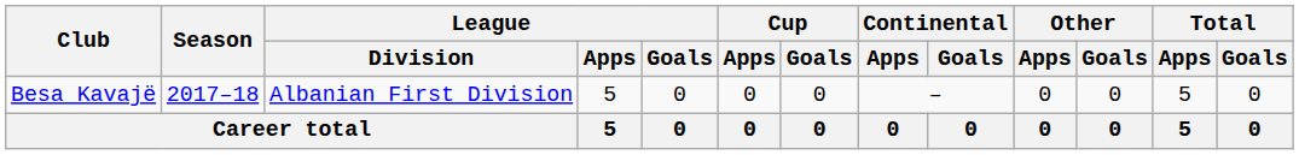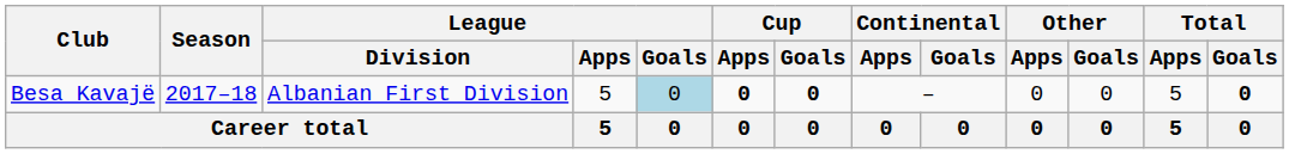Besa Kavajë | League / Goals: no background -> lightblue background
Besa Kavajë | Cup / Apps: normal -> bold
Besa Kavajë | Cup / Goals: normal -> bold
Besa Kavajë | Total / Goals: normal -> bold
